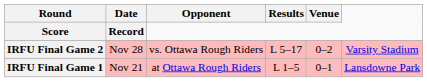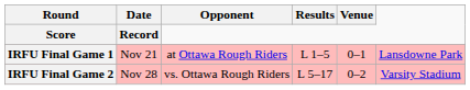rows swapped: IRFU Final Game 1 <-> IRFU Final Game 2
